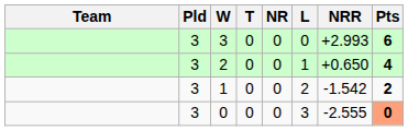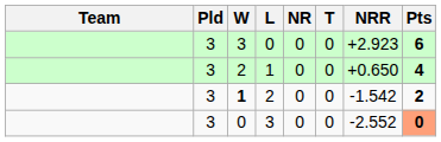columns swapped: L <-> T
row 2 | NRR: +2.993 -> +2.923
row 4 | W: normal -> bold
row 5 | NRR: -2.555 -> -2.552
